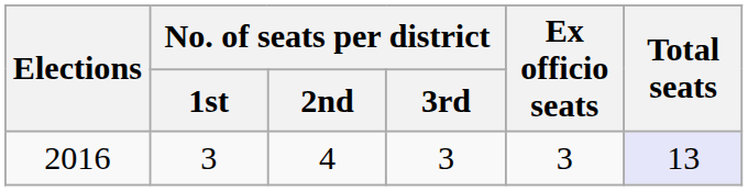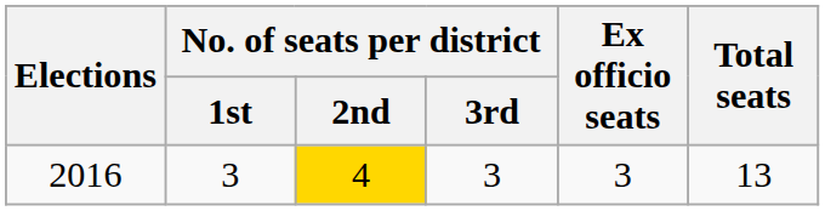2016 | No. of seats per district / 2nd: no background -> gold background
2016 | Total seats: lavender background -> no background
